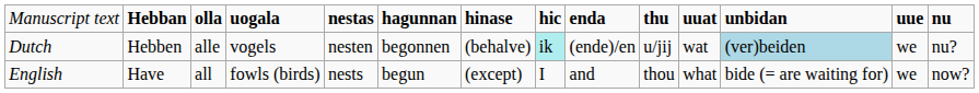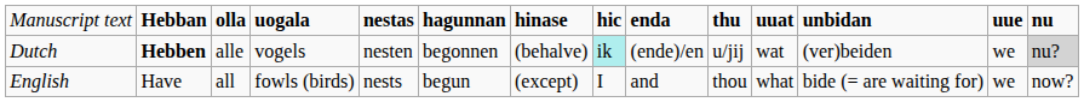Dutch | column 2: normal -> bold
Dutch | column 12: lightblue background -> no background
Dutch | column 14: no background -> lightgrey background
